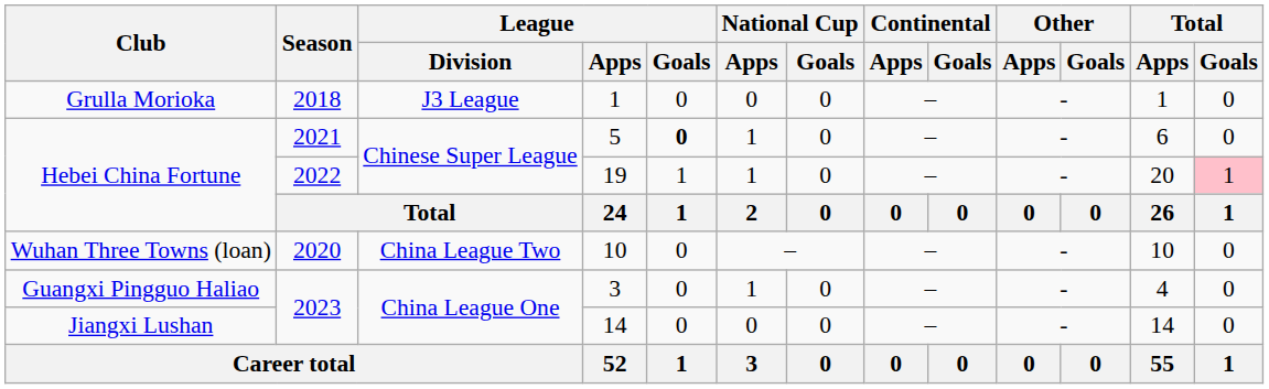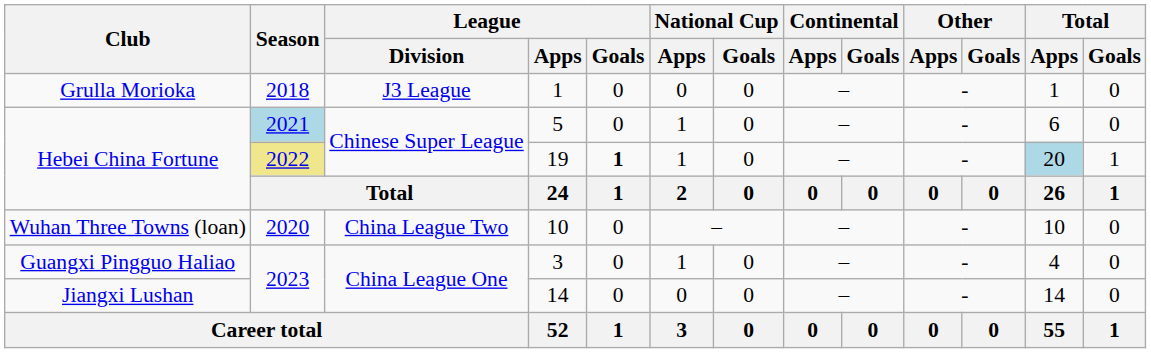5 | Season: no background -> lightblue background
5 | League / Goals: bold -> normal
19 | Season: no background -> khaki background
19 | League / Goals: normal -> bold
19 | Total / Apps: no background -> lightblue background
19 | Total / Goals: pink background -> no background
